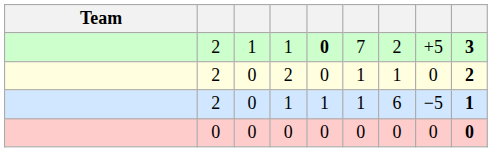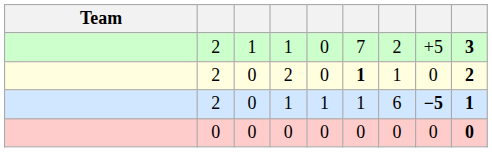row 2 | column 5: bold -> normal
row 3 | column 6: normal -> bold
row 4 | column 8: normal -> bold
